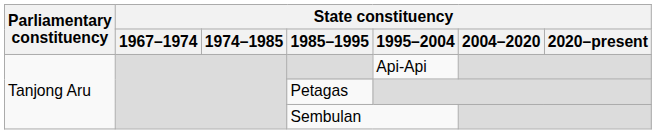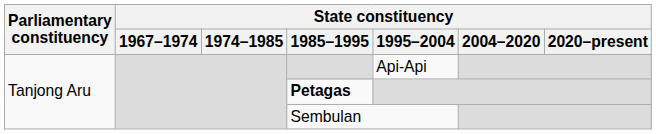Petagas | State constituency / 1985–1995: normal -> bold
